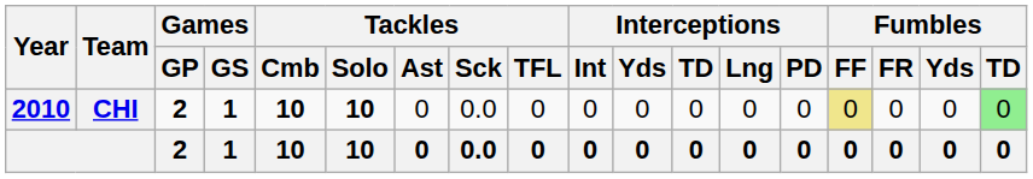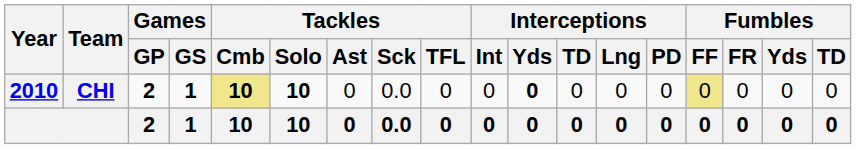CHI | Tackles / Cmb: no background -> khaki background
CHI | Interceptions / Yds: normal -> bold
CHI | Fumbles / TD: lightgreen background -> no background
